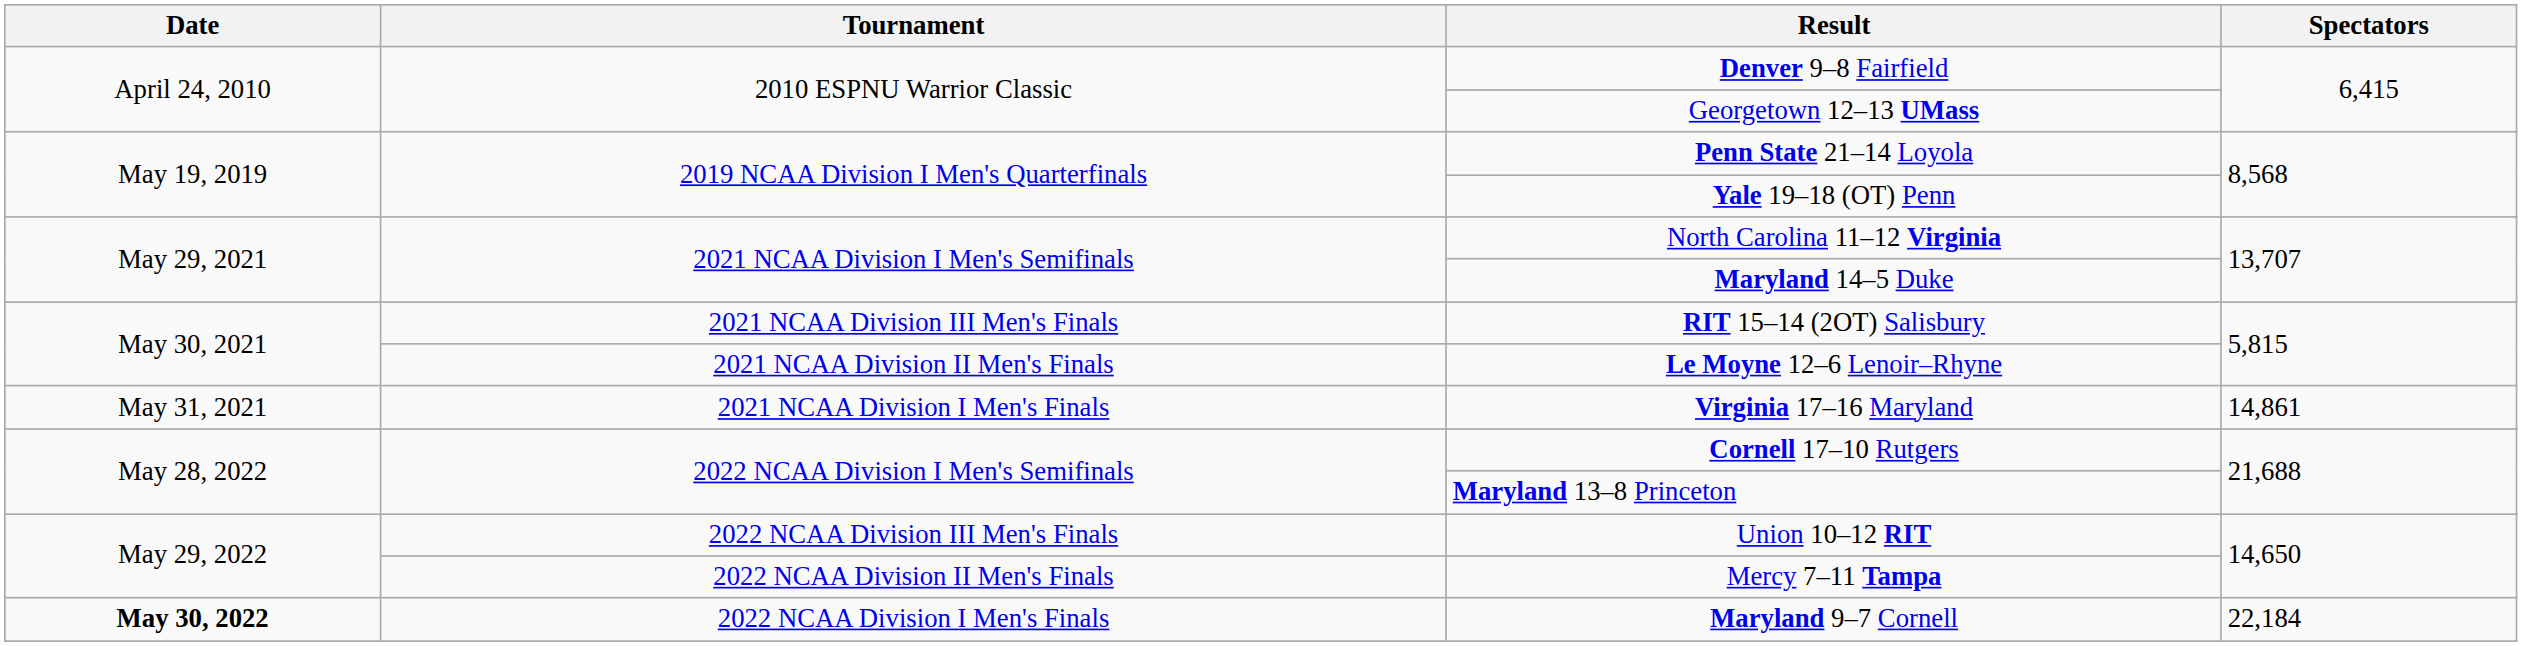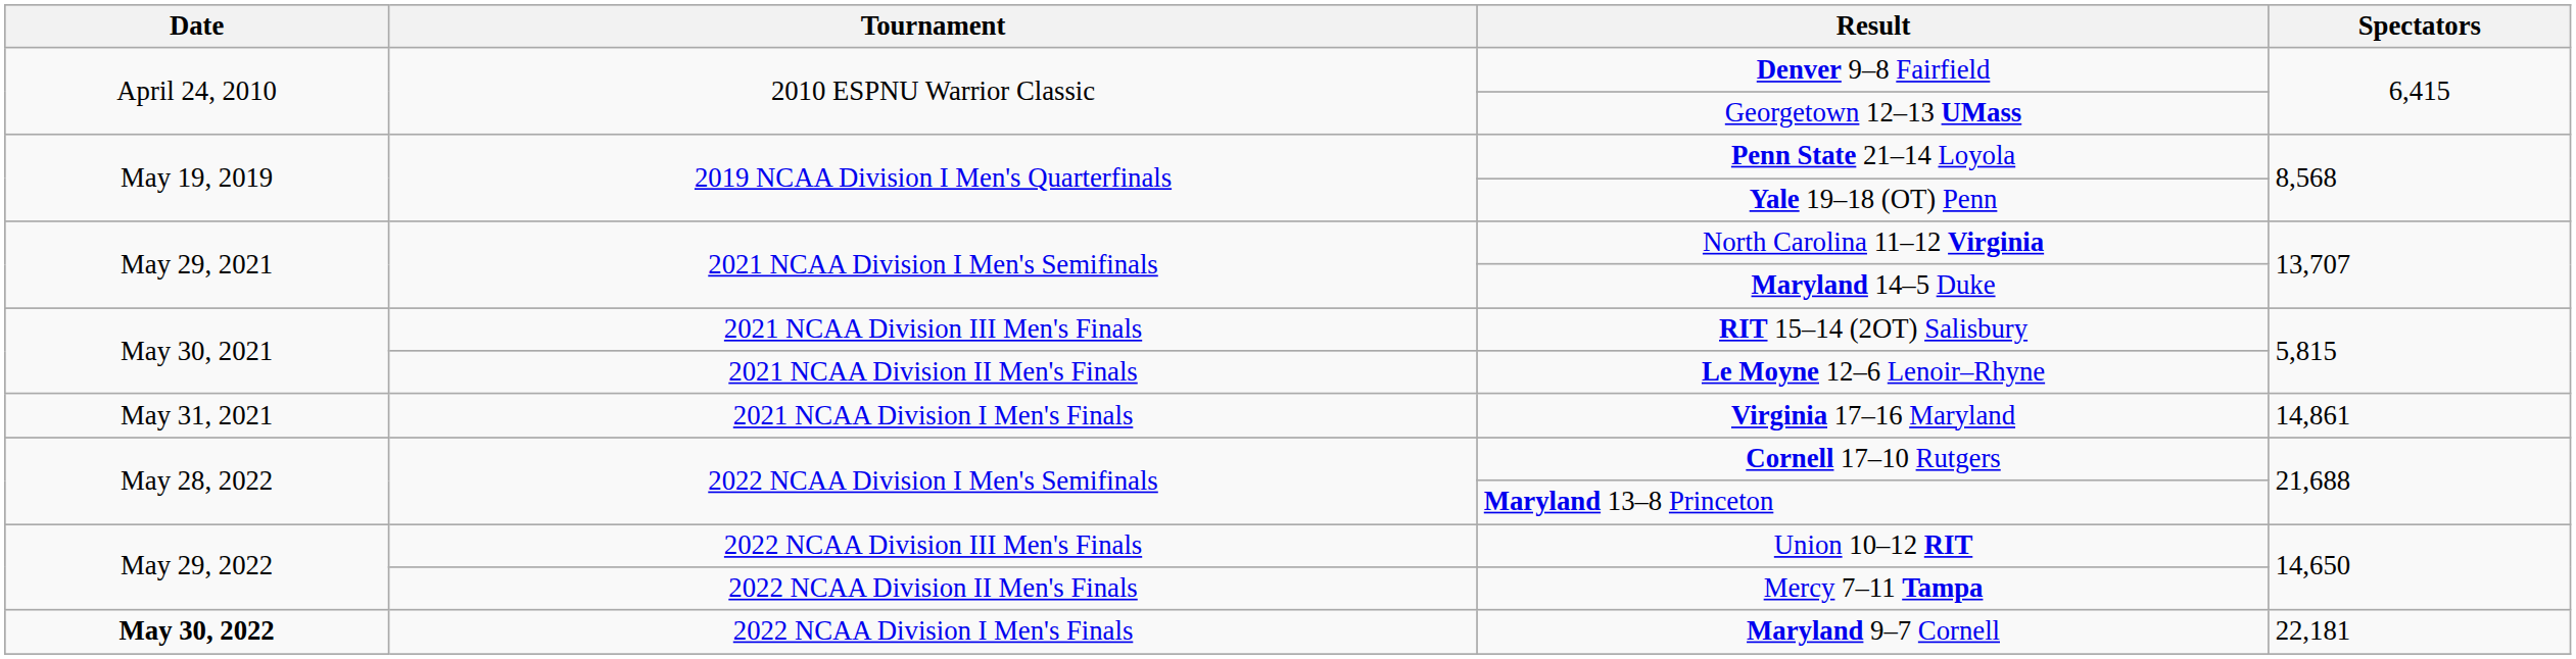Maryland 9–7 Cornell | Spectators: 22,184 -> 22,181
